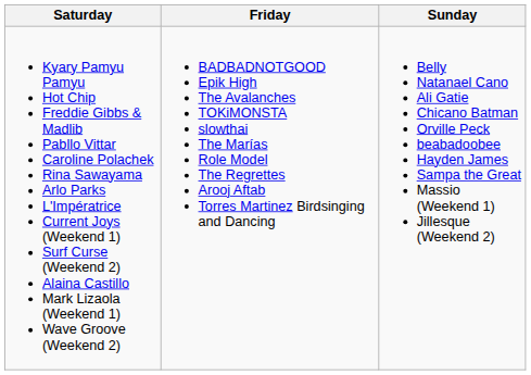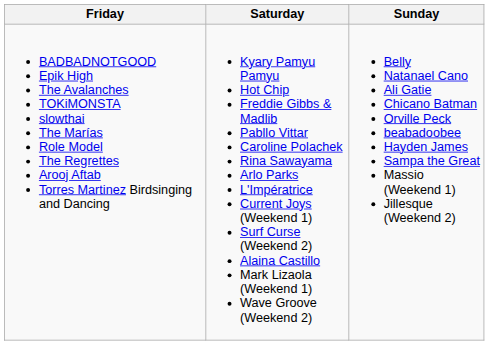columns swapped: Friday <-> Saturday
